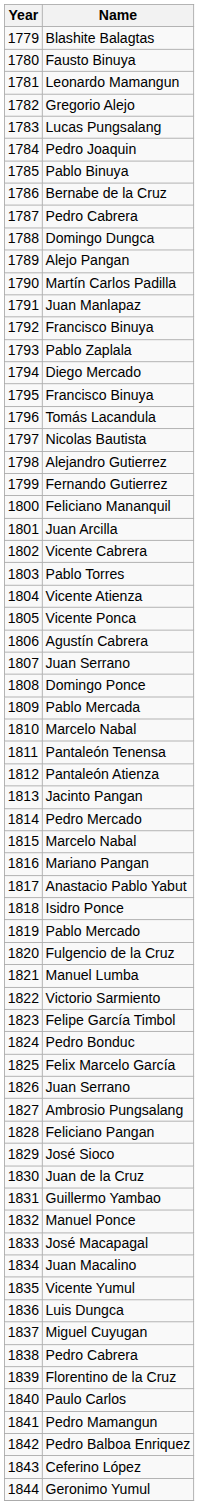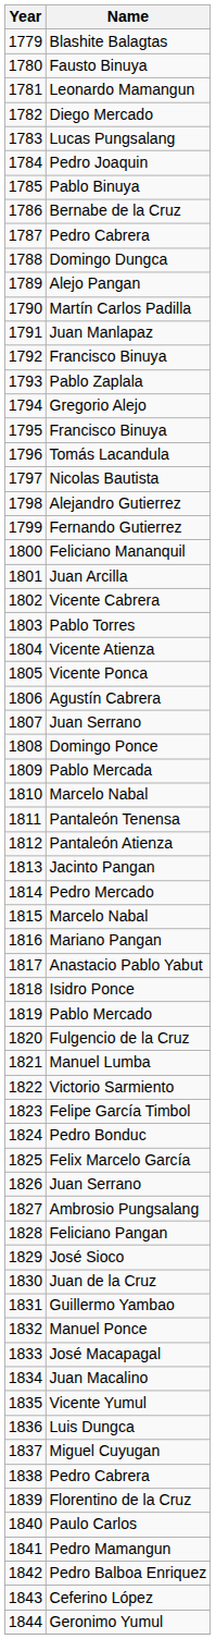row 5 | Name: Gregorio Alejo -> Diego Mercado
row 17 | Name: Diego Mercado -> Gregorio Alejo
